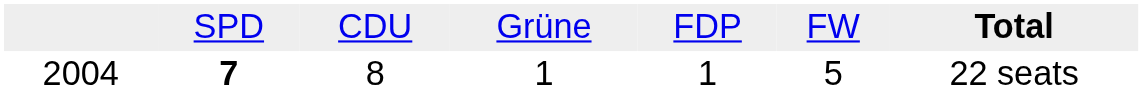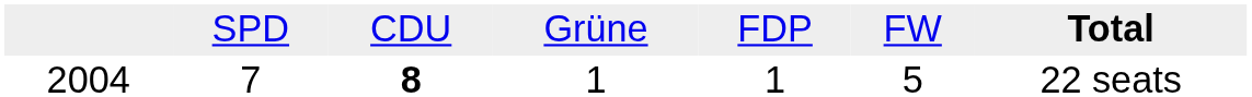2004 | column 2: bold -> normal
2004 | column 3: normal -> bold
